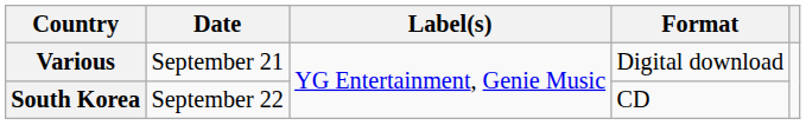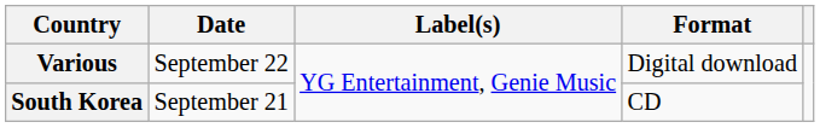Various | Date: September 21 -> September 22
South Korea | Date: September 22 -> September 21
